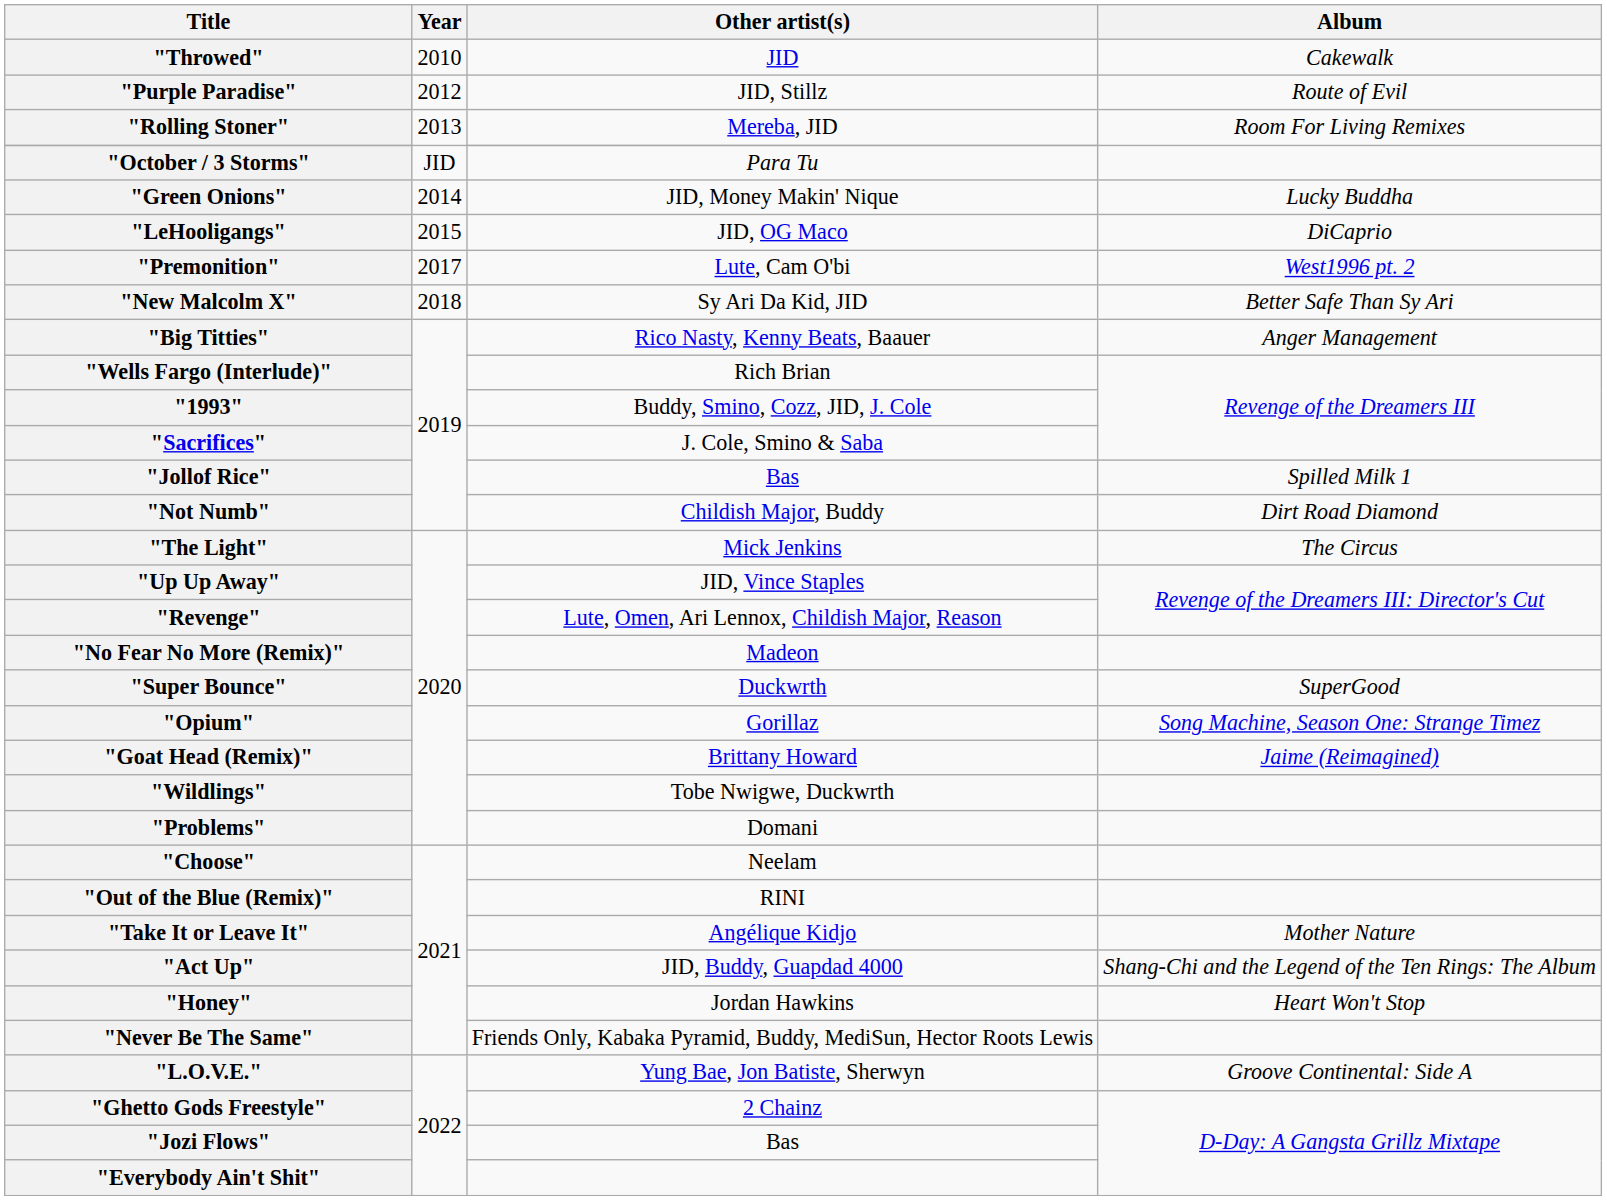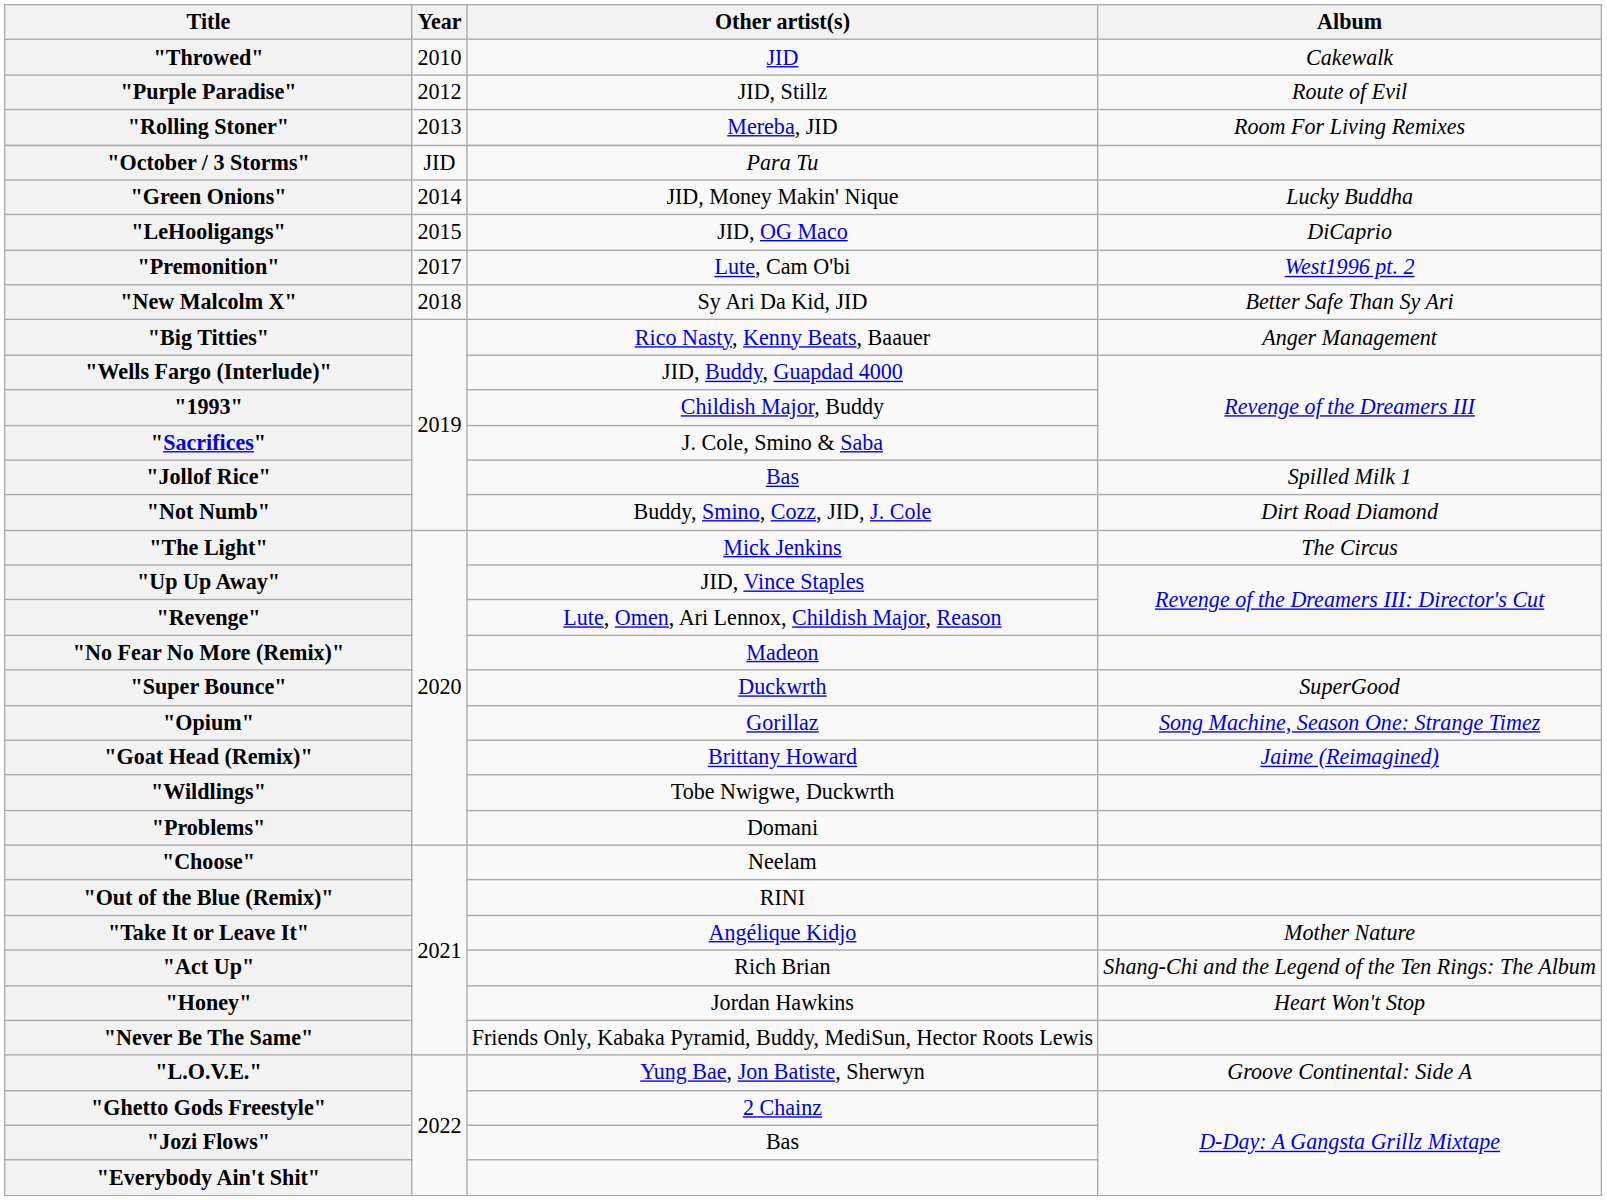"Wells Fargo (Interlude)" | Other artist(s): Rich Brian -> JID, Buddy, Guapdad 4000
"1993" | Other artist(s): Buddy, Smino, Cozz, JID, J. Cole -> Childish Major, Buddy
"Not Numb" | Other artist(s): Childish Major, Buddy -> Buddy, Smino, Cozz, JID, J. Cole
"Act Up" | Other artist(s): JID, Buddy, Guapdad 4000 -> Rich Brian
